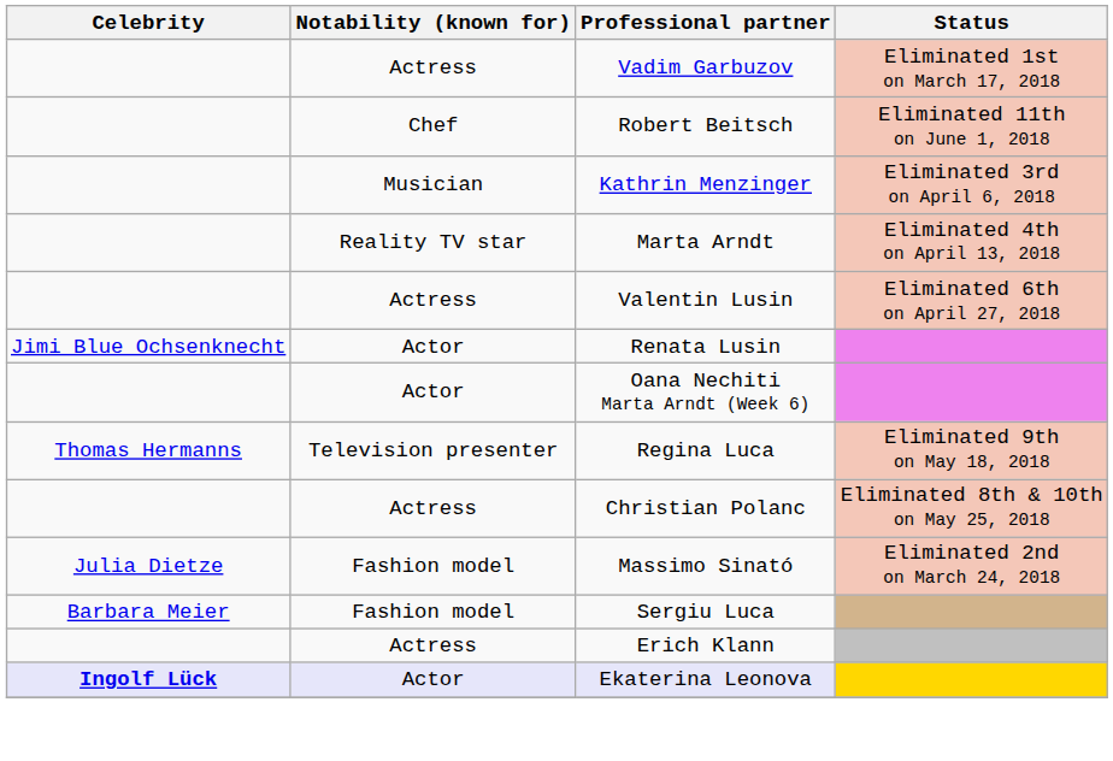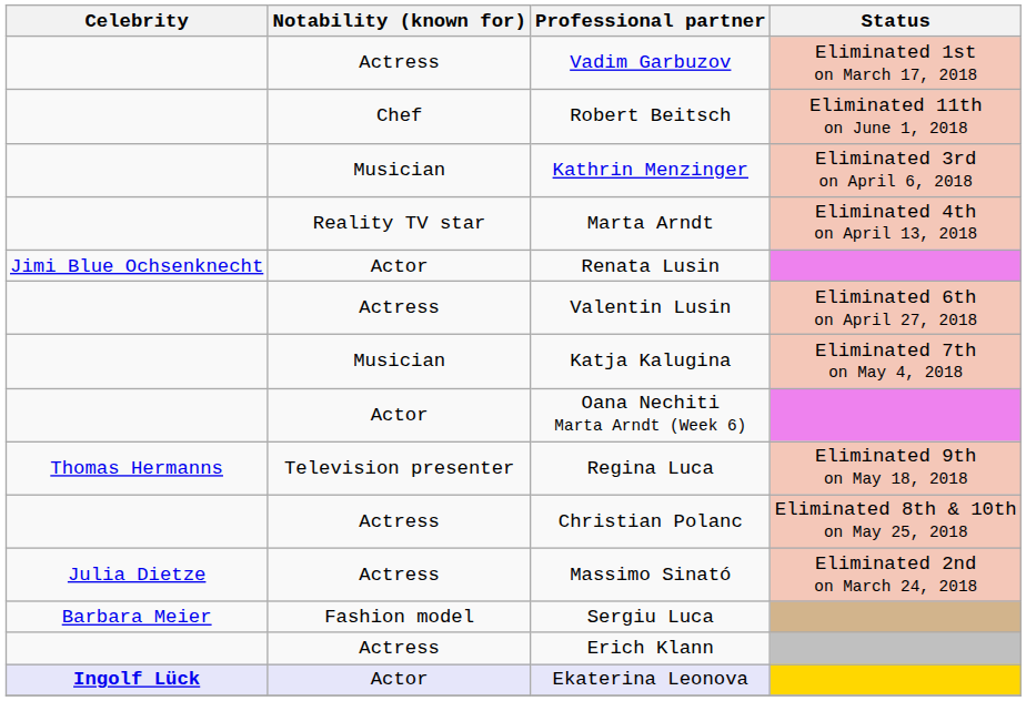rows swapped: Renata Lusin <-> Valentin Lusin
+ row: Musician | Katja Kalugina | Eliminated 7th on May 4, 2018
Massimo Sinató | Notability (known for): Fashion model -> Actress
